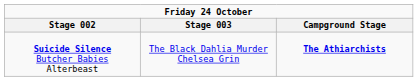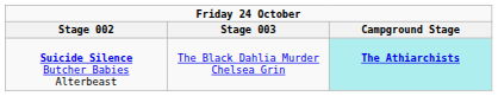Suicide Silence Butcher Babies Alterbeast | Campground Stage: no background -> paleturquoise background
